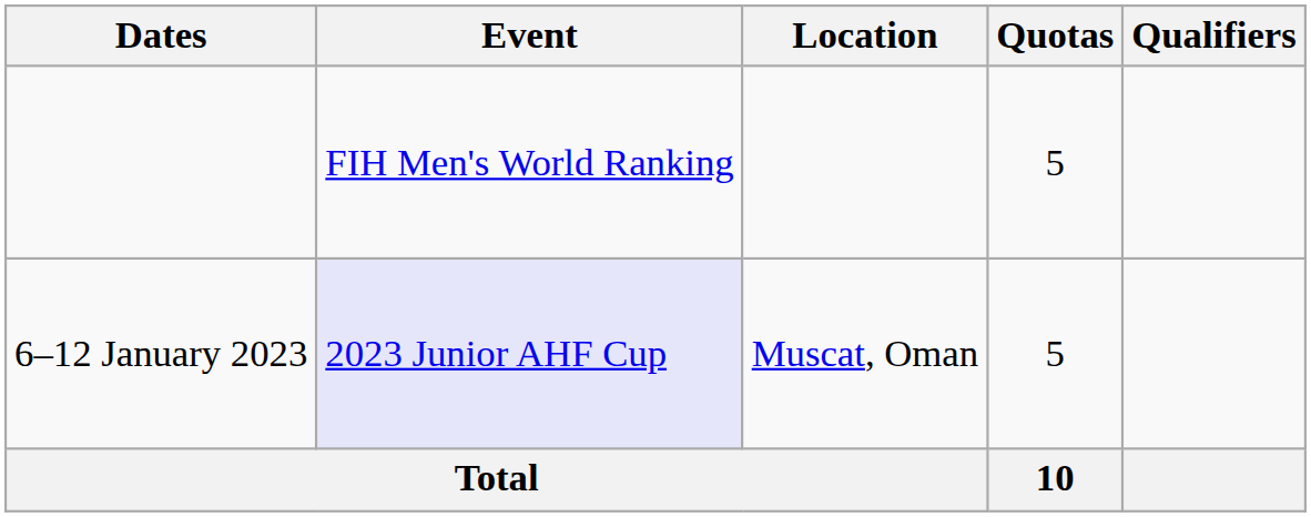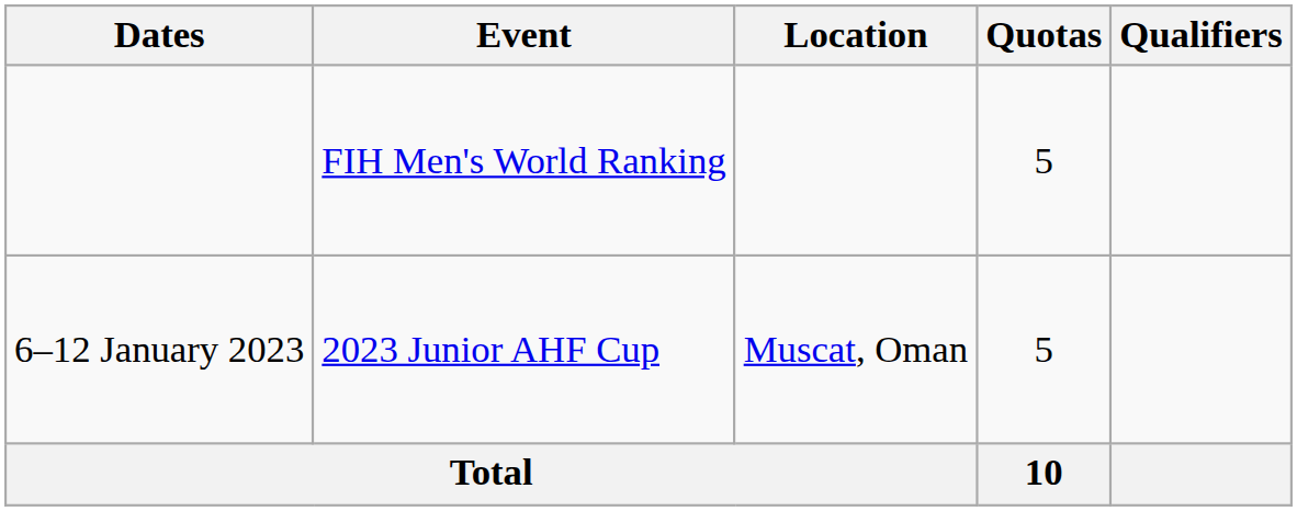6–12 January 2023 | Event: lavender background -> no background
